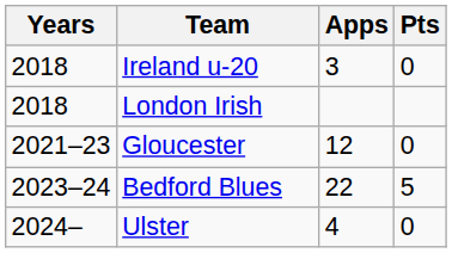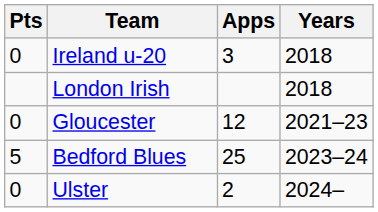columns swapped: Years <-> Pts
Bedford Blues | Apps: 22 -> 25
Ulster | Apps: 4 -> 2
